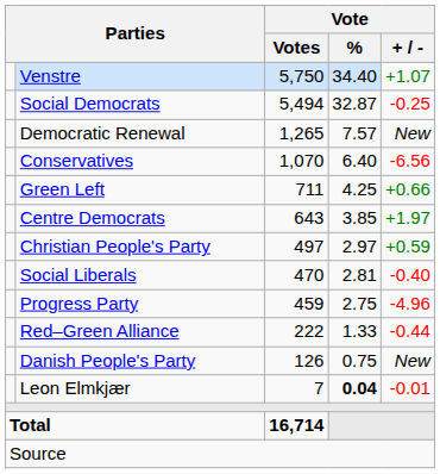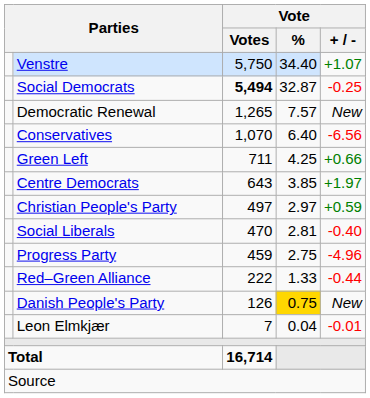Social Democrats | Vote / Votes: normal -> bold
Danish People's Party | Vote / %: no background -> gold background
Leon Elmkjær | Vote / %: bold -> normal
